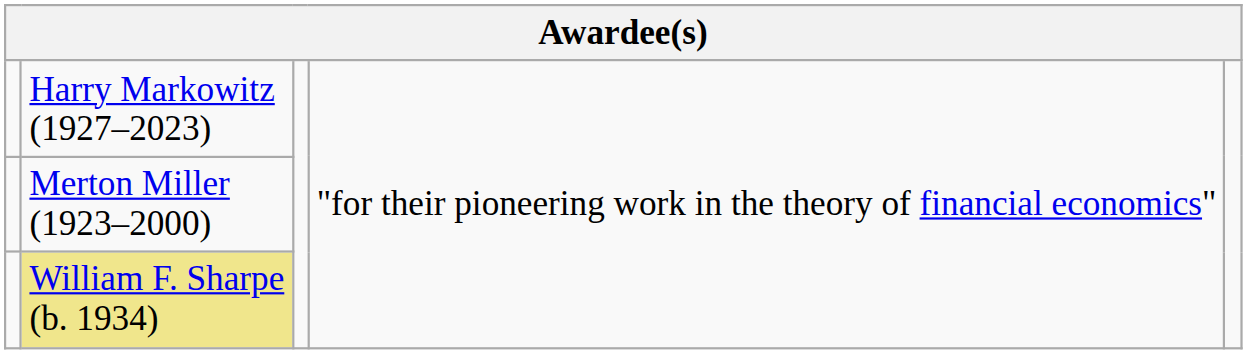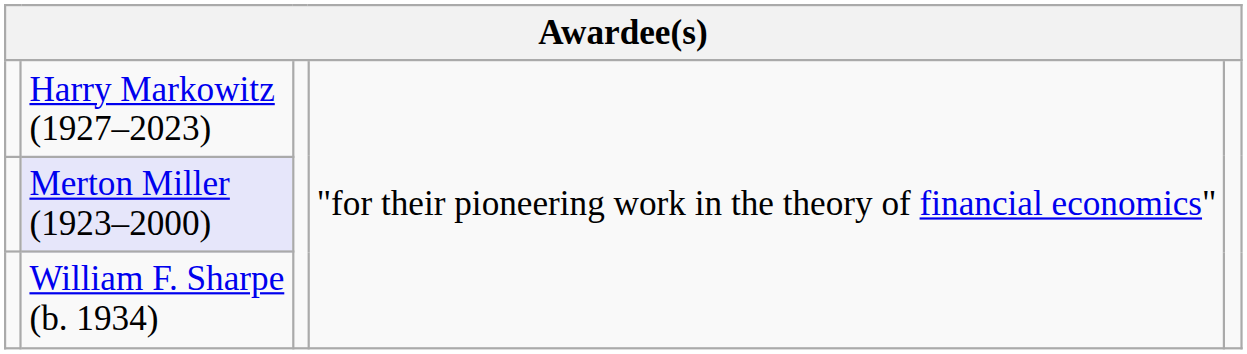Merton Miller (1923–2000) | column 2: no background -> lavender background
William F. Sharpe (b. 1934) | column 2: khaki background -> no background
